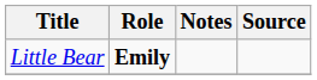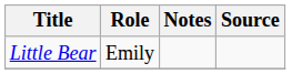Little Bear | Role: bold -> normal
